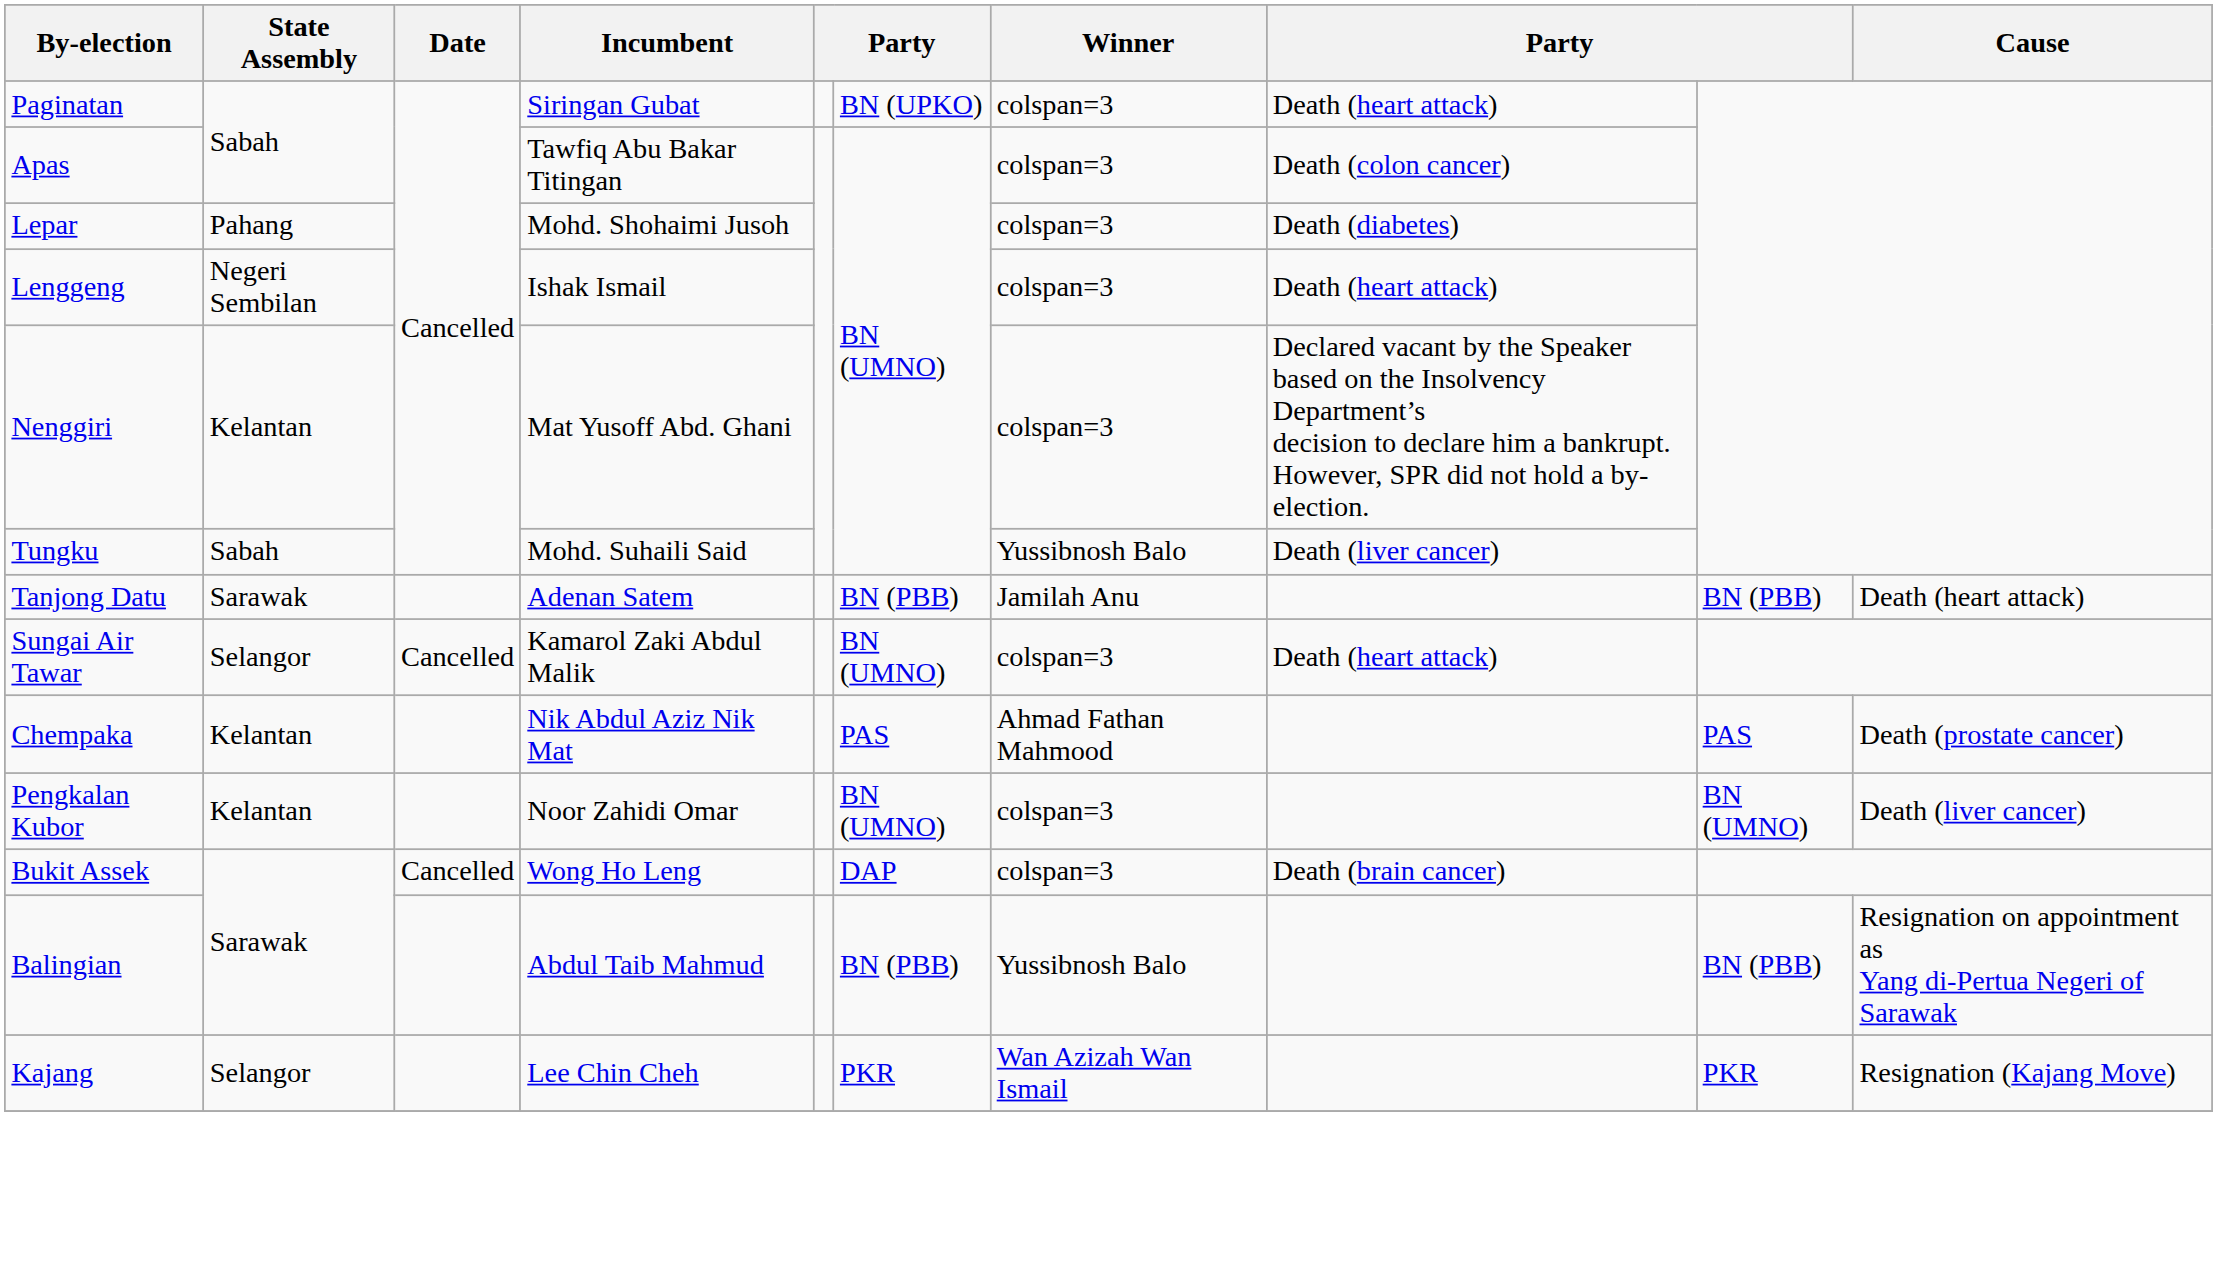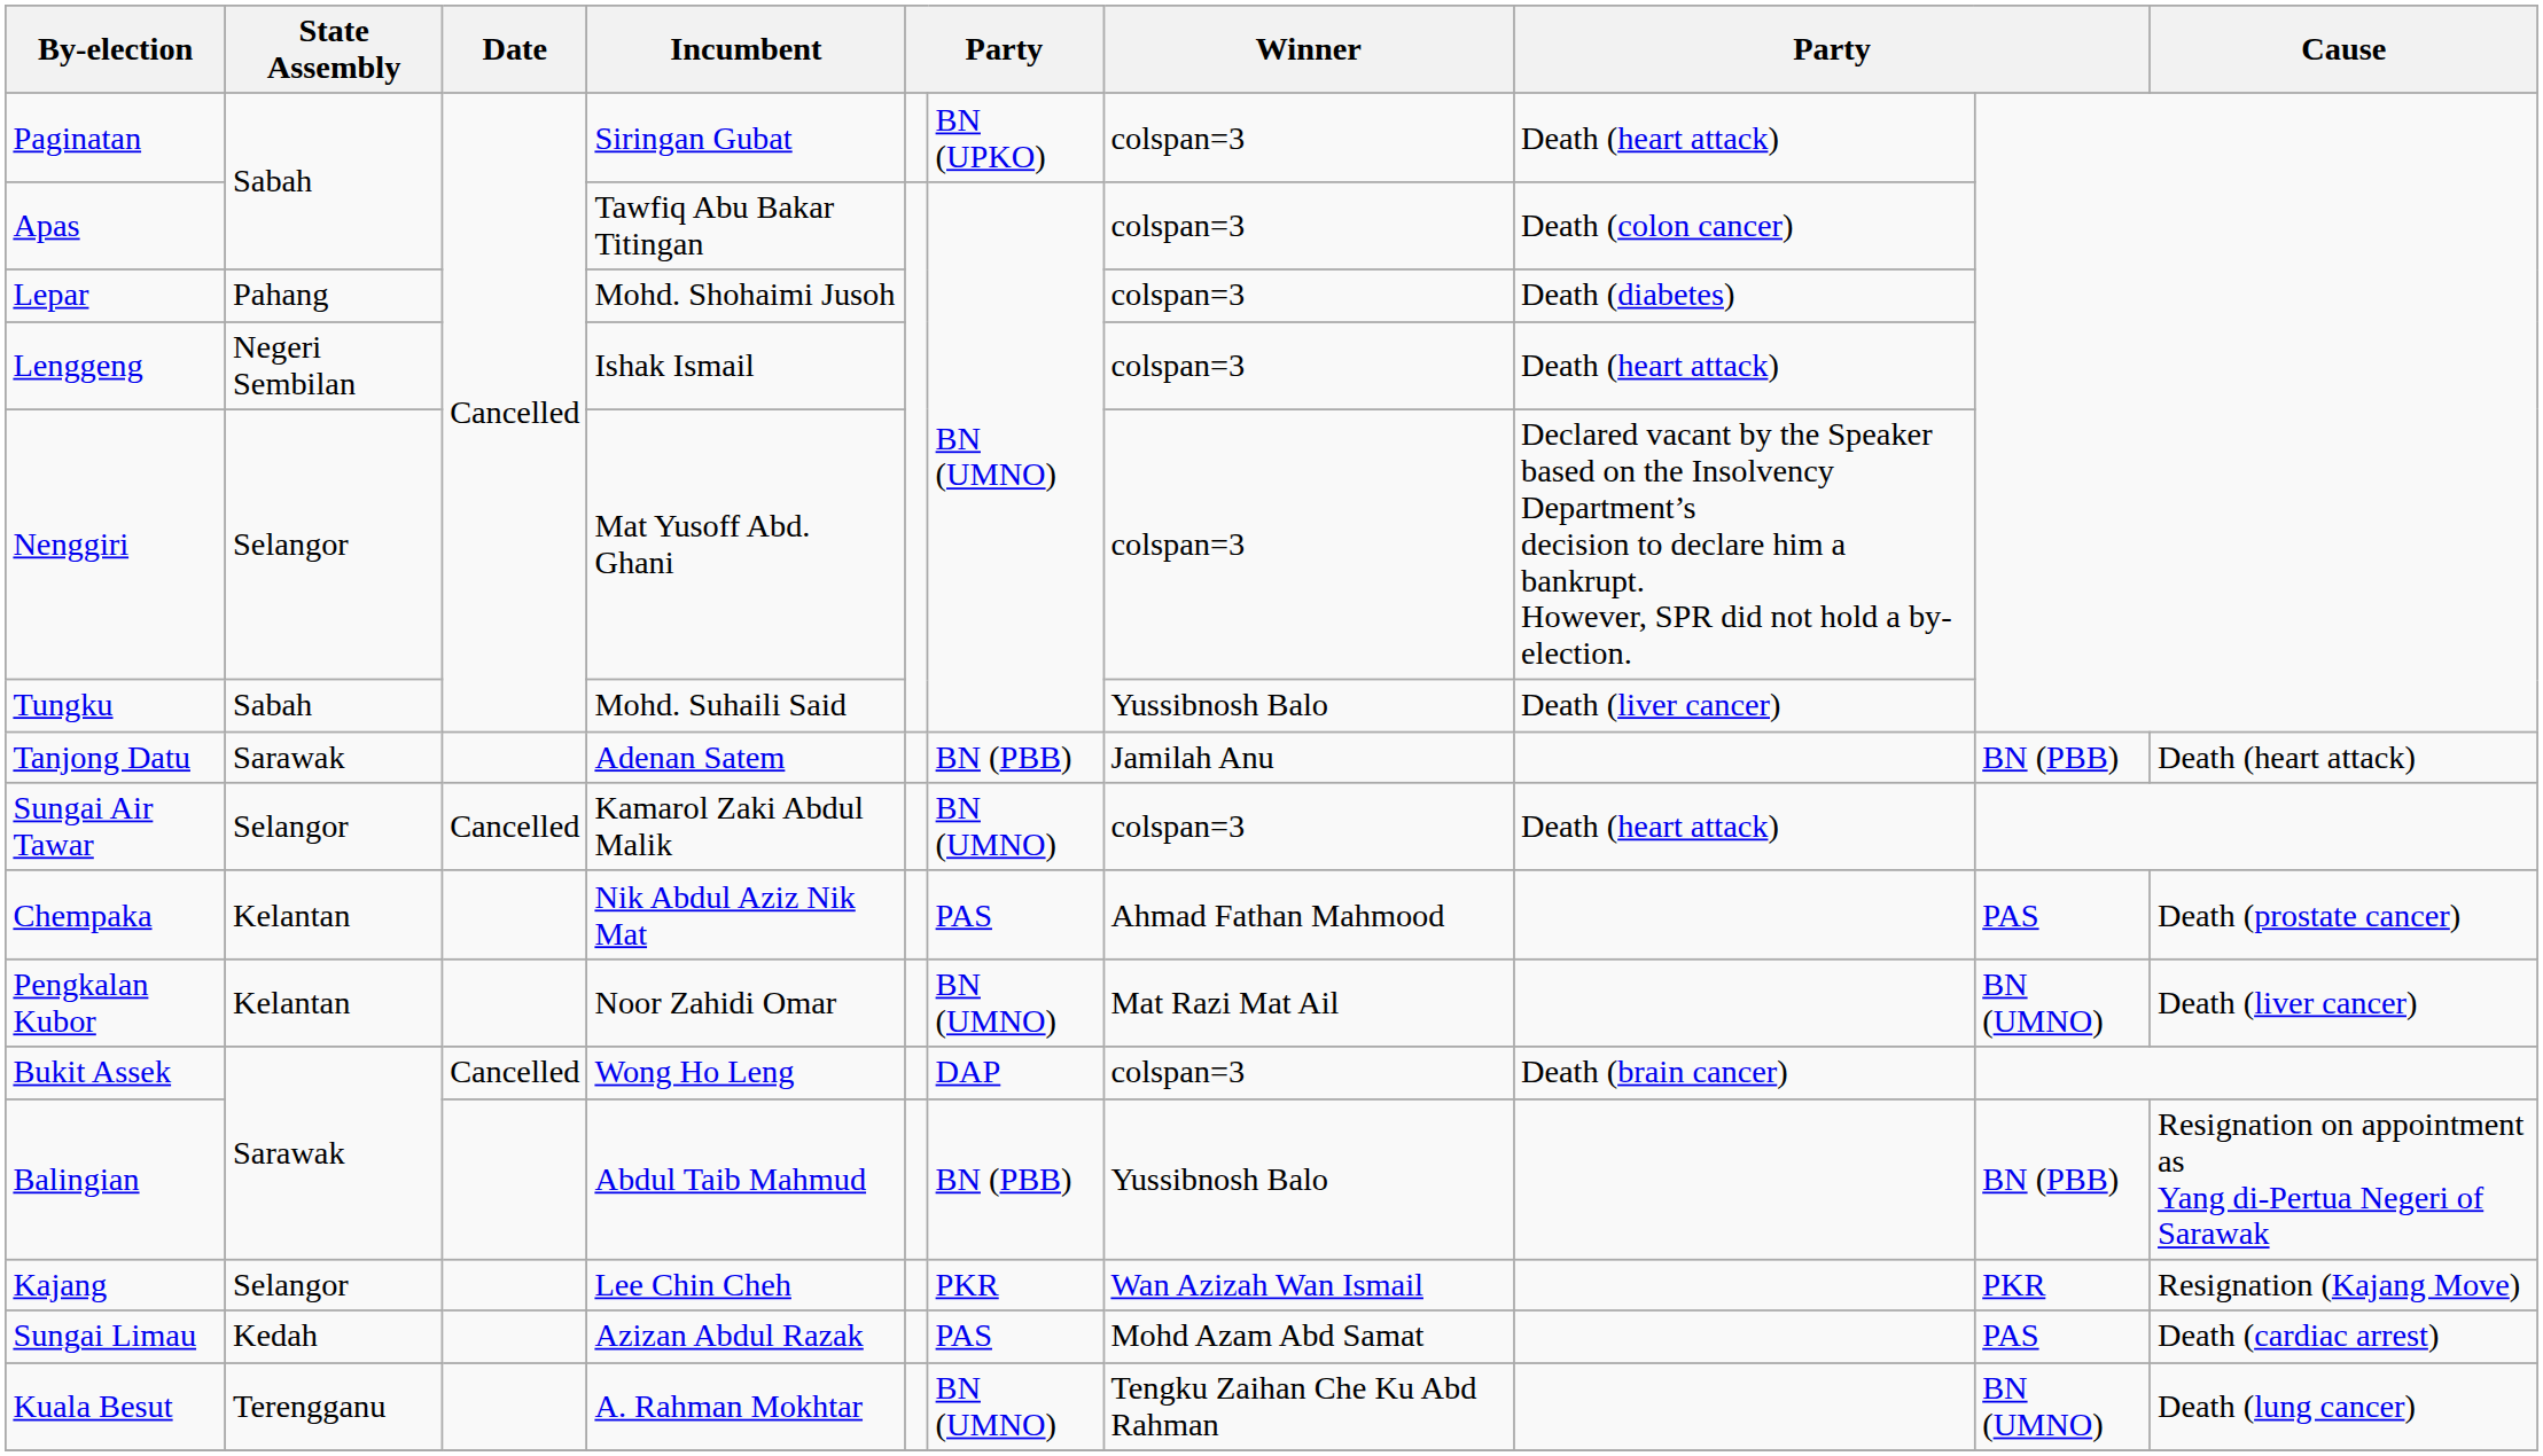Nenggiri | State Assembly: Kelantan -> Selangor
Pengkalan Kubor | Winner: colspan=3 -> Mat Razi Mat Ail
+ row: Sungai Limau | Kedah | Azizan Abdul Razak | PAS | Mohd Azam Abd Samat | PAS | Death (cardiac arrest)
+ row: Kuala Besut | Terengganu | A. Rahman Mokhtar | BN (UMNO) | Tengku Zaihan Che Ku Abd Rahman | BN (UMNO) | Death (lung cancer)
